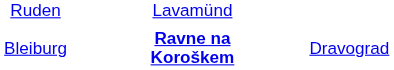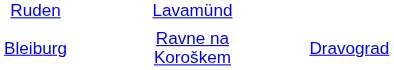Bleiburg | column 2: bold -> normal
